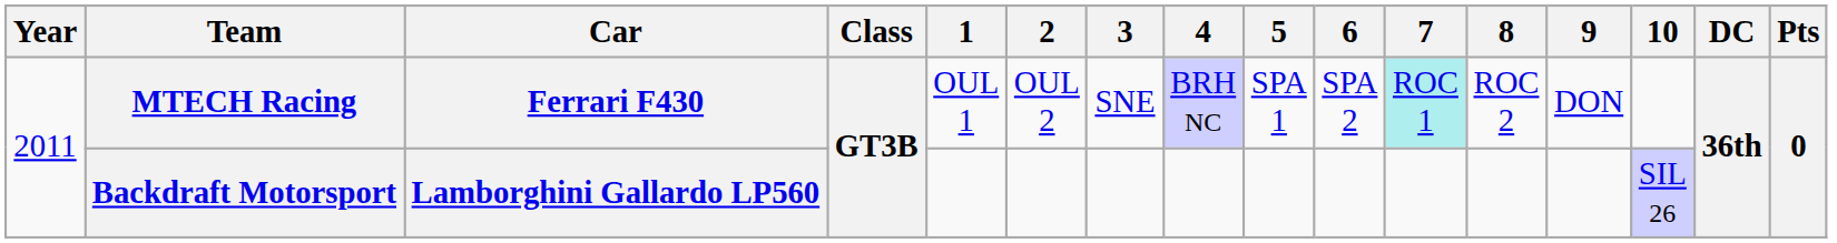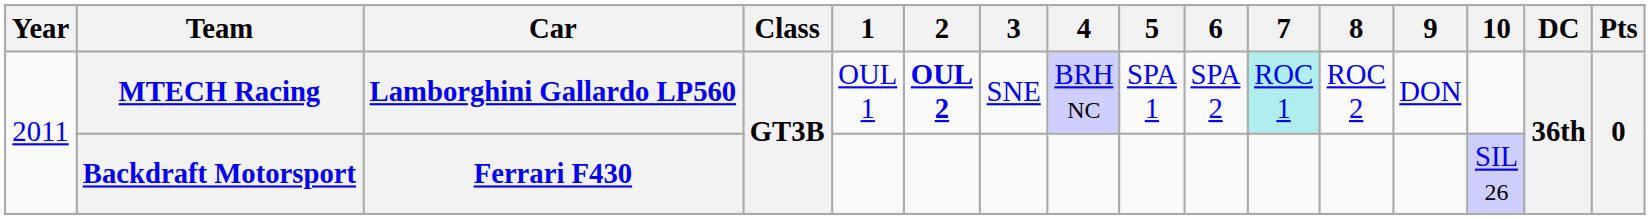MTECH Racing | Car: Ferrari F430 -> Lamborghini Gallardo LP560
MTECH Racing | 2: normal -> bold
Backdraft Motorsport | Car: Lamborghini Gallardo LP560 -> Ferrari F430
